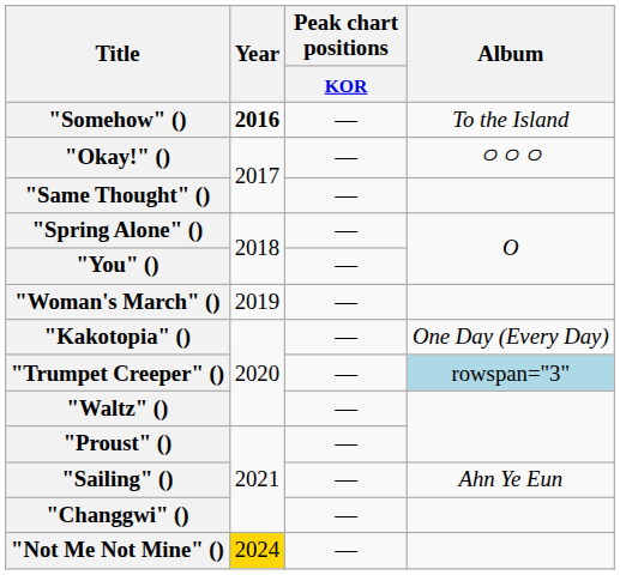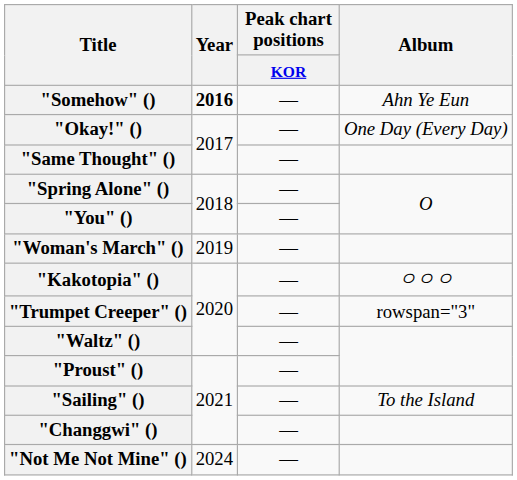"Somehow" () | Album: To the Island -> Ahn Ye Eun
"Okay!" () | Album: ㅇㅇㅇ -> One Day (Every Day)
"Kakotopia" () | Album: One Day (Every Day) -> ㅇㅇㅇ
"Trumpet Creeper" () | Album: lightblue background -> no background
"Sailing" () | Album: Ahn Ye Eun -> To the Island
"Not Me Not Mine" () | Year: gold background -> no background
